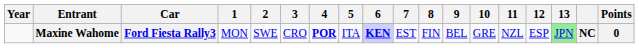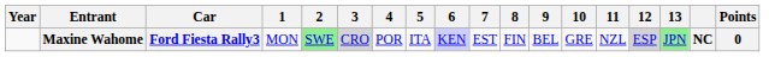Maxine Wahome | 2: no background -> lightgreen background
Maxine Wahome | 3: no background -> lightgrey background
Maxine Wahome | 4: bold -> normal
Maxine Wahome | 6: bold -> normal
Maxine Wahome | 12: no background -> lightgrey background
